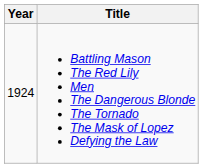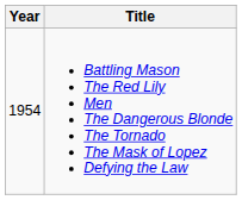row 2 | Year: 1924 -> 1954
